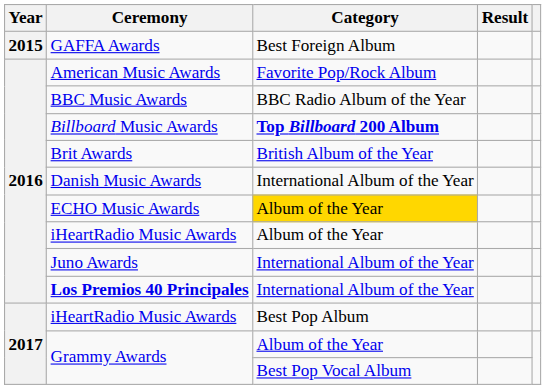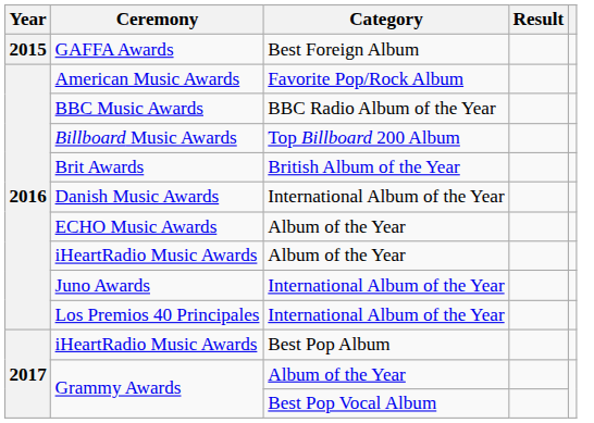Billboard Music Awards | Category: bold -> normal
ECHO Music Awards | Category: gold background -> no background
Los Premios 40 Principales | Ceremony: bold -> normal
